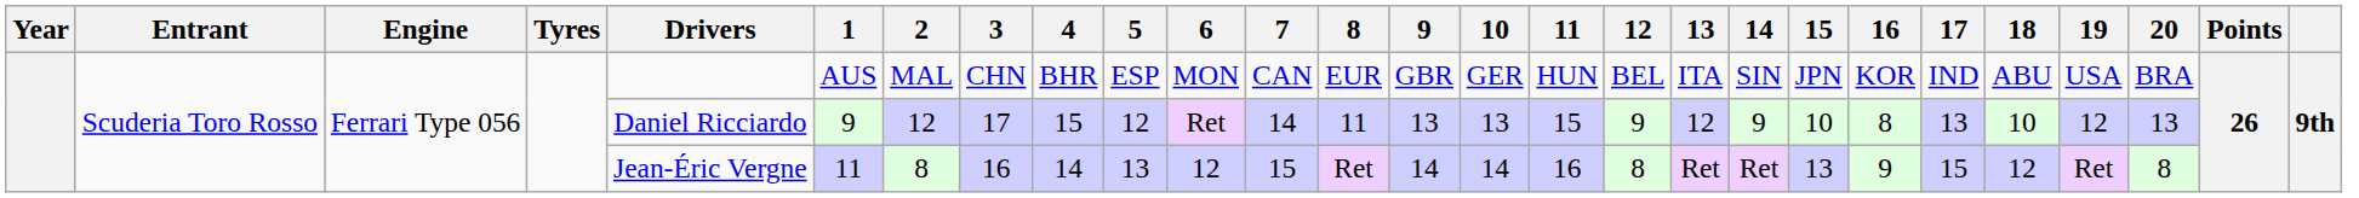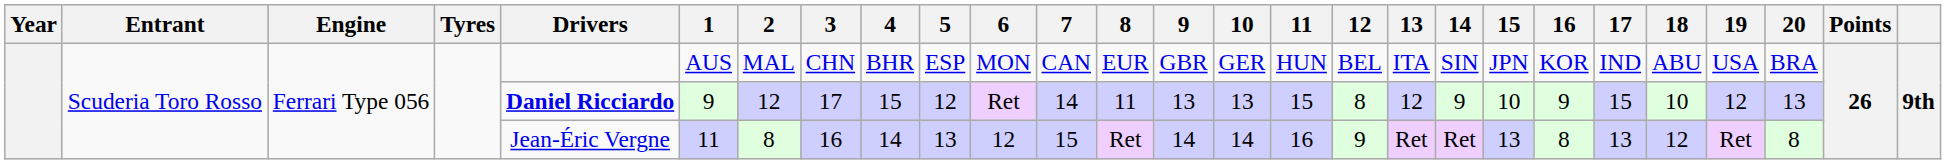row 3 | Drivers: normal -> bold
row 3 | 12: 9 -> 8
row 3 | 16: 8 -> 9
row 3 | 17: 13 -> 15
row 4 | 12: 8 -> 9
row 4 | 16: 9 -> 8
row 4 | 17: 15 -> 13
